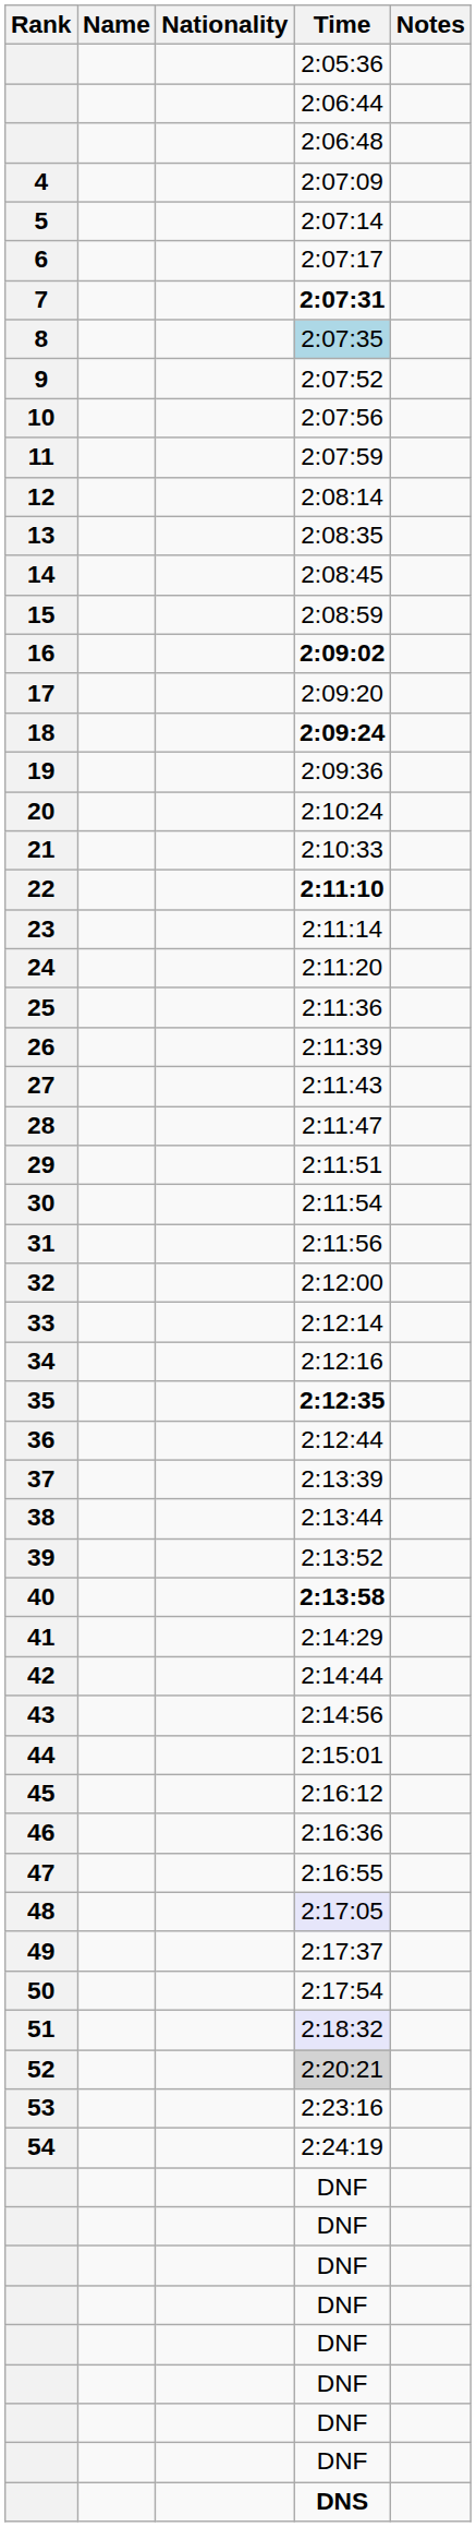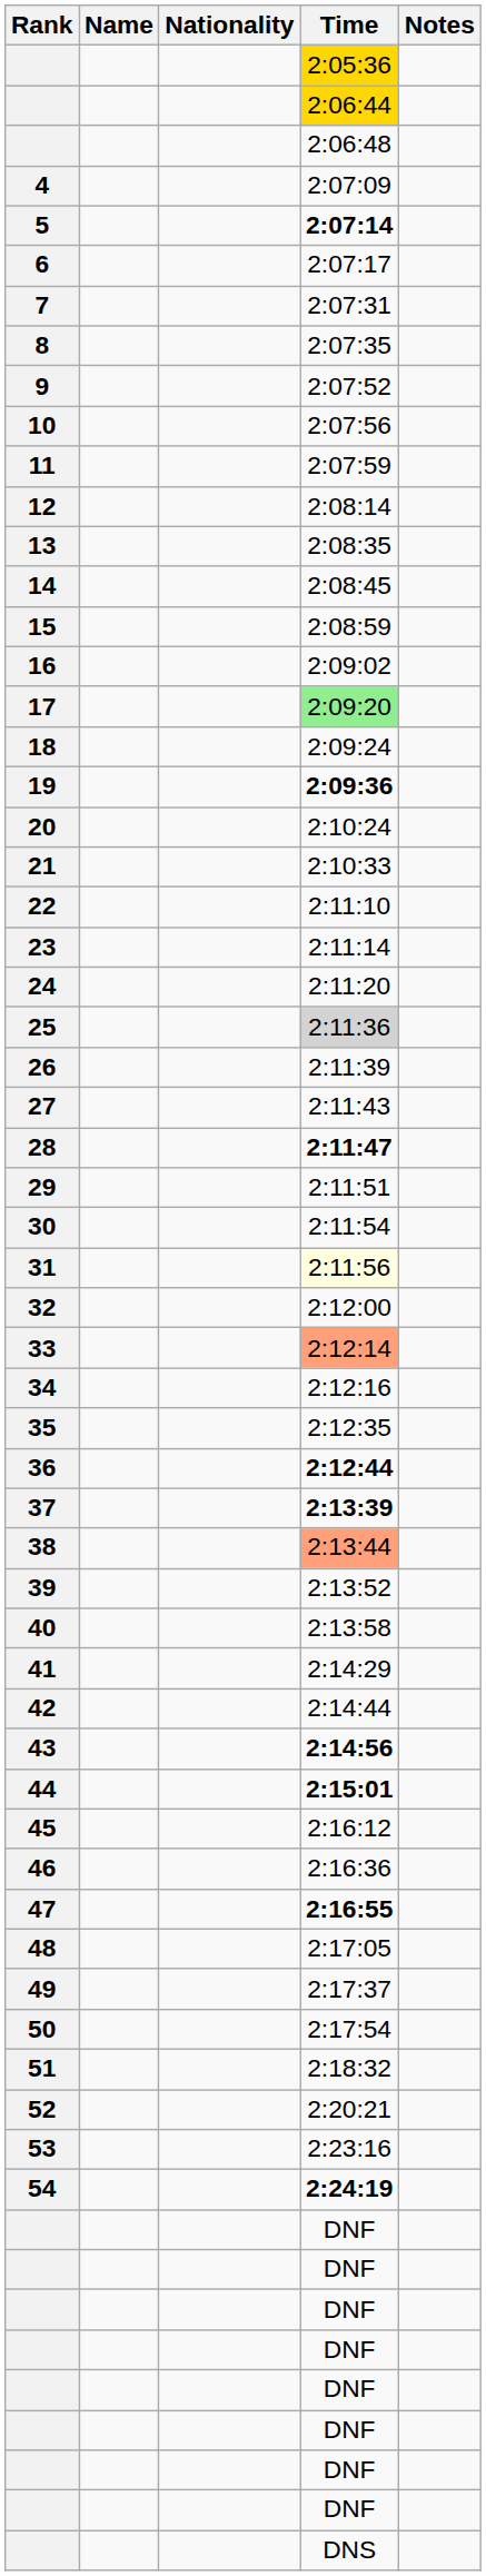2:05:36 | Time: no background -> gold background
2:06:44 | Time: no background -> gold background
2:07:14 | Time: normal -> bold
2:07:31 | Time: bold -> normal
2:07:35 | Time: lightblue background -> no background
2:09:02 | Time: bold -> normal
2:09:20 | Time: no background -> lightgreen background
2:09:24 | Time: bold -> normal
2:09:36 | Time: normal -> bold
2:11:10 | Time: bold -> normal
2:11:36 | Time: no background -> lightgrey background
2:11:47 | Time: normal -> bold
2:11:56 | Time: no background -> lightyellow background
2:12:14 | Time: no background -> lightsalmon background
2:12:35 | Time: bold -> normal
2:12:44 | Time: normal -> bold
2:13:39 | Time: normal -> bold
2:13:44 | Time: no background -> lightsalmon background
2:13:58 | Time: bold -> normal
2:14:56 | Time: normal -> bold
2:15:01 | Time: normal -> bold
2:16:55 | Time: normal -> bold
2:17:05 | Time: lavender background -> no background
2:18:32 | Time: lavender background -> no background
2:20:21 | Time: lightgrey background -> no background
2:24:19 | Time: normal -> bold
DNS | Time: bold -> normal
